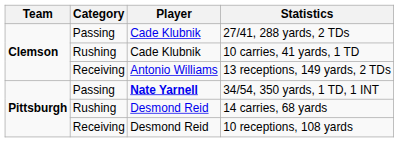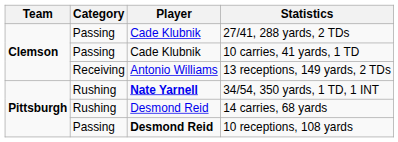10 carries, 41 yards, 1 TD | Category: Rushing -> Passing
34/54, 350 yards, 1 TD, 1 INT | Category: Passing -> Rushing
10 receptions, 108 yards | Category: Receiving -> Passing
10 receptions, 108 yards | Player: normal -> bold
